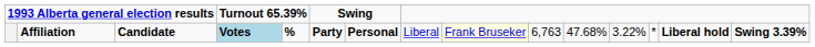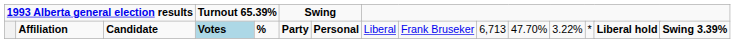Affiliation | column 9: lightyellow background -> no background
Affiliation | column 10: 6,763 -> 6,713
Affiliation | column 11: 47.68% -> 47.70%
